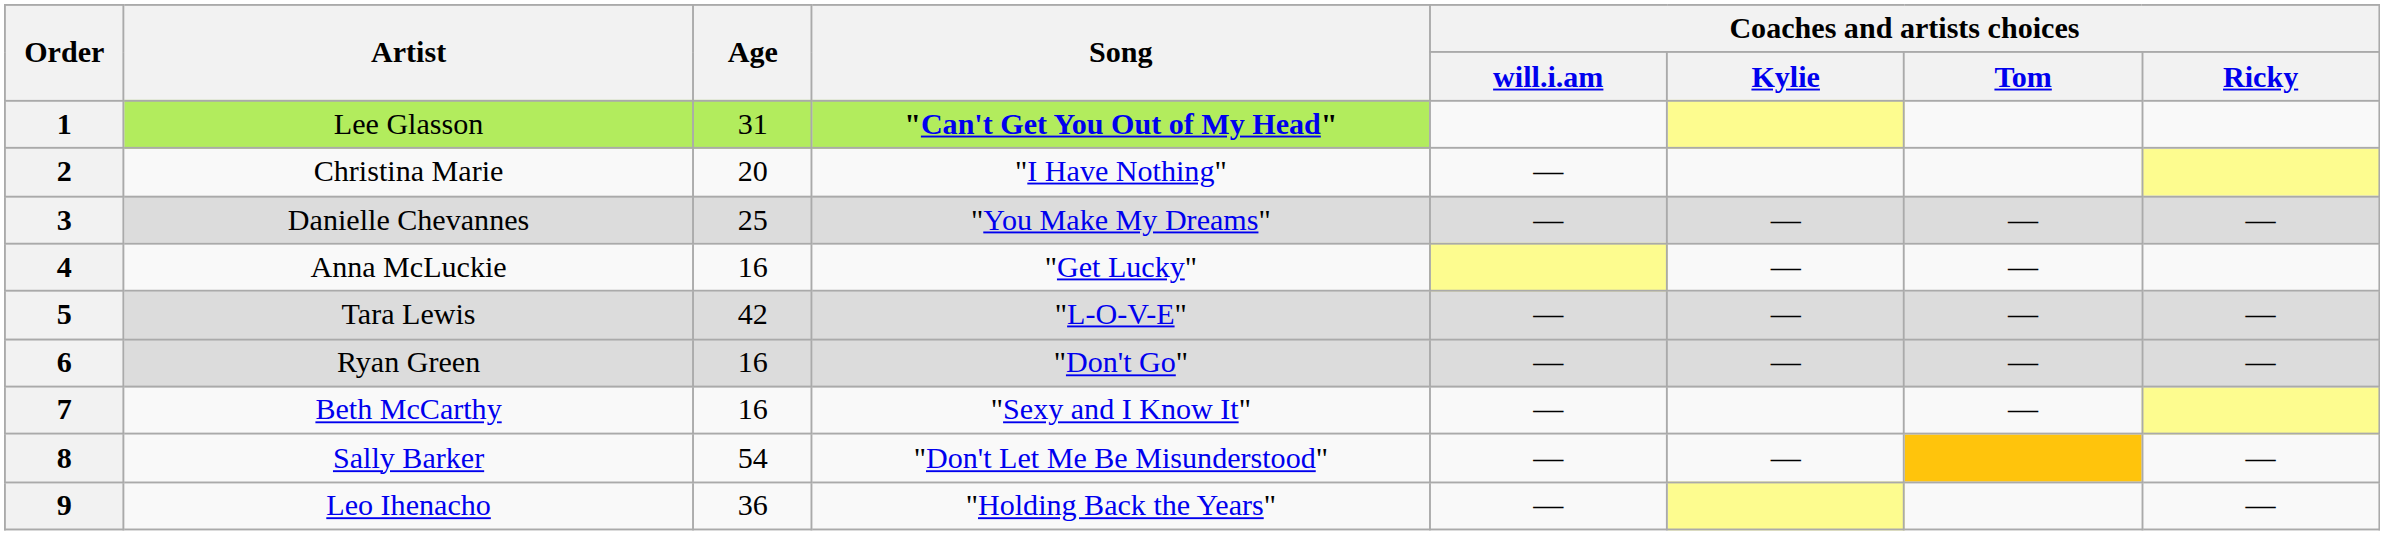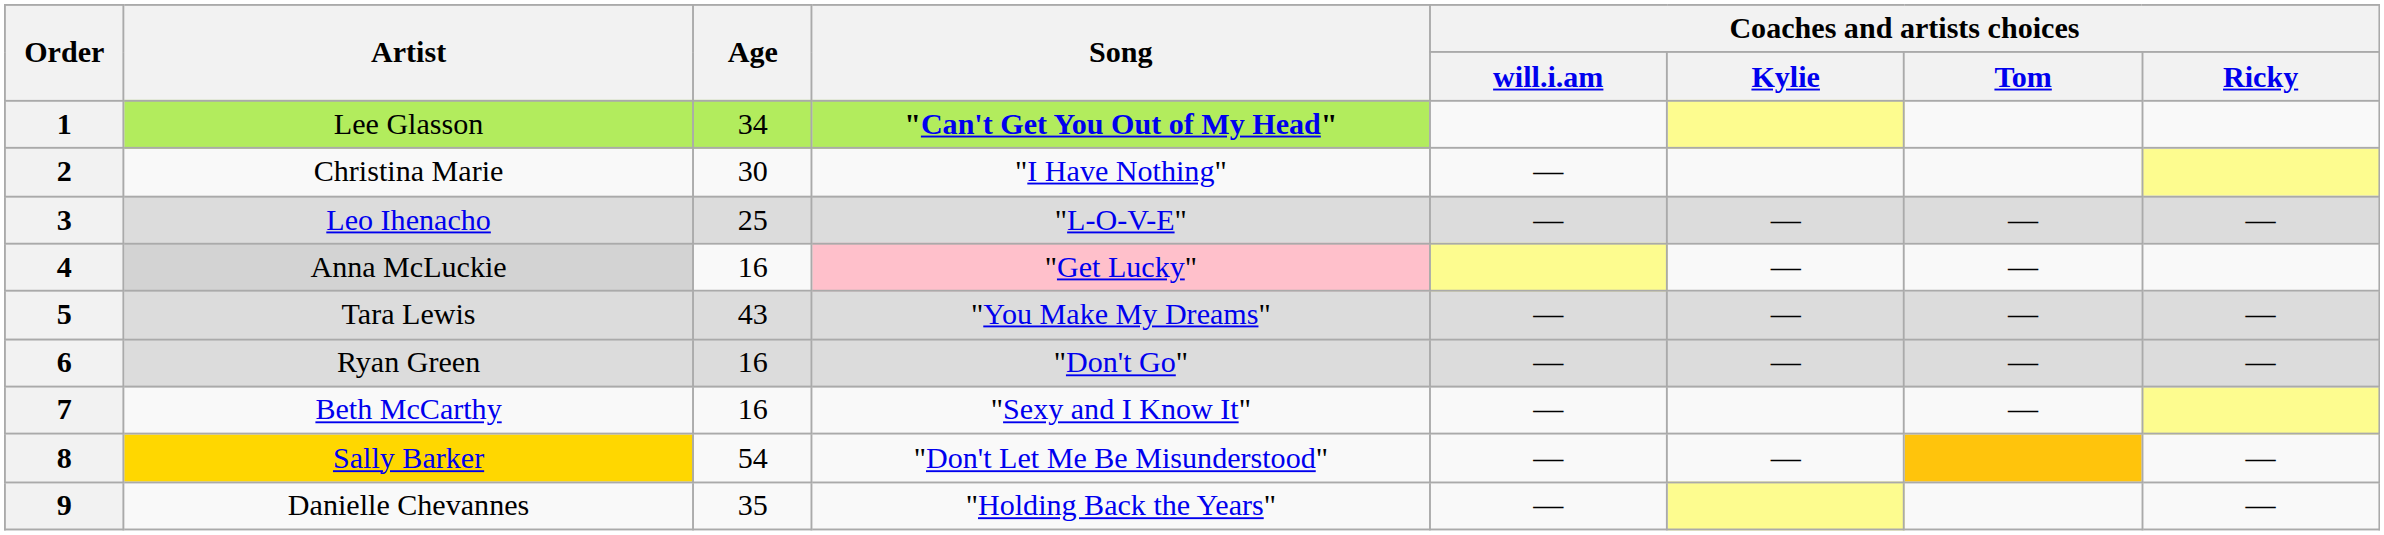1 | Age: 31 -> 34
2 | Age: 20 -> 30
3 | Artist: Danielle Chevannes -> Leo Ihenacho
3 | Song: "You Make My Dreams" -> "L-O-V-E"
4 | Artist: no background -> lightgrey background
4 | Song: no background -> pink background
5 | Age: 42 -> 43
5 | Song: "L-O-V-E" -> "You Make My Dreams"
8 | Artist: no background -> gold background
9 | Artist: Leo Ihenacho -> Danielle Chevannes
9 | Age: 36 -> 35
